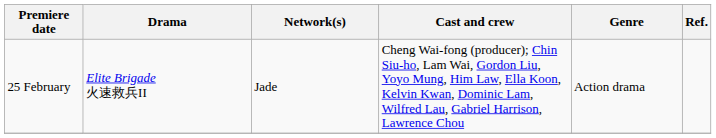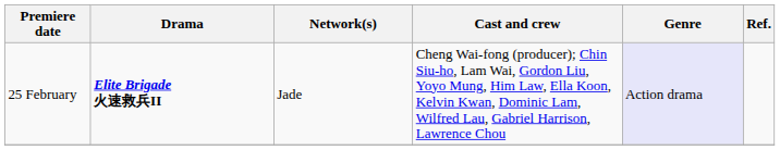25 February | Drama: normal -> bold
25 February | Genre: no background -> lavender background
